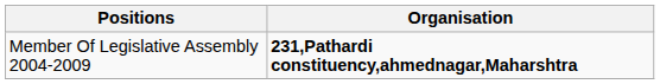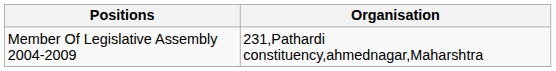Member Of Legislative Assembly 2004-2009 | Organisation: bold -> normal
